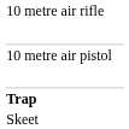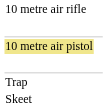10 metre air pistol | column 1: no background -> khaki background
Trap | column 1: bold -> normal
